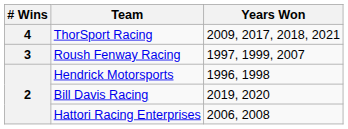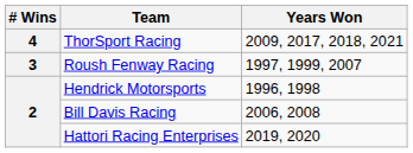Bill Davis Racing | Years Won: 2019, 2020 -> 2006, 2008
Hattori Racing Enterprises | Years Won: 2006, 2008 -> 2019, 2020
